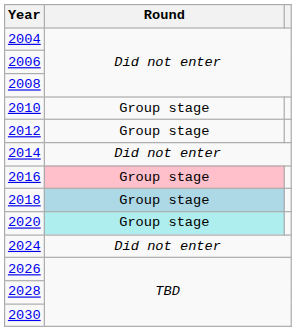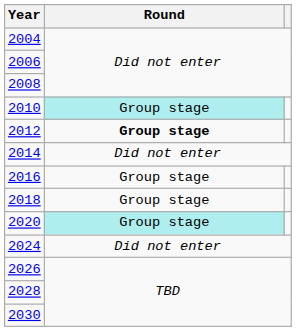2010 | Round: no background -> paleturquoise background
2012 | Round: normal -> bold
2016 | Round: pink background -> no background
2018 | Round: lightblue background -> no background
